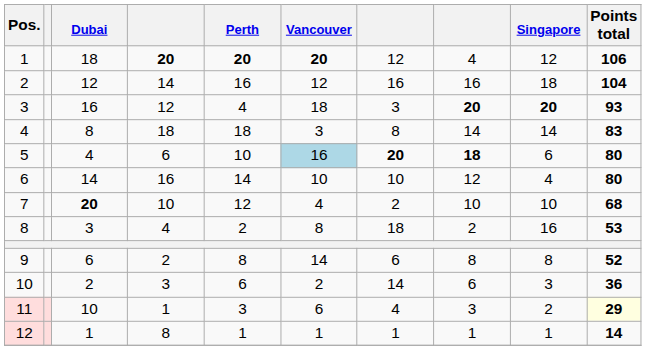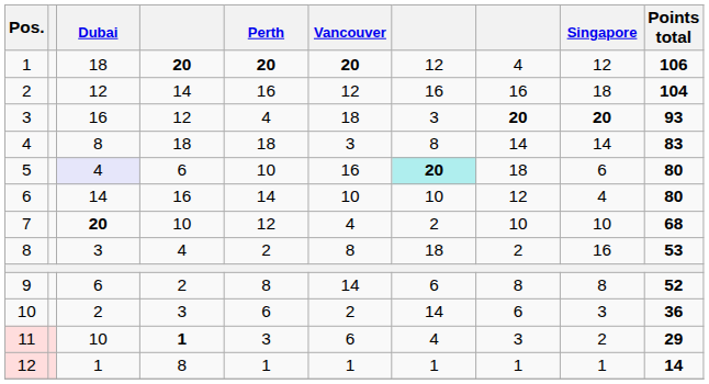5 | Dubai: no background -> lavender background
5 | Vancouver: lightblue background -> no background
5 | column 7: no background -> paleturquoise background
5 | column 8: bold -> normal
11 | column 4: normal -> bold
11 | Points total: lightyellow background -> no background
